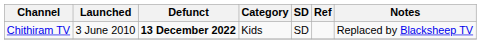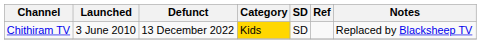Chithiram TV | Defunct: bold -> normal
Chithiram TV | Category: no background -> gold background
